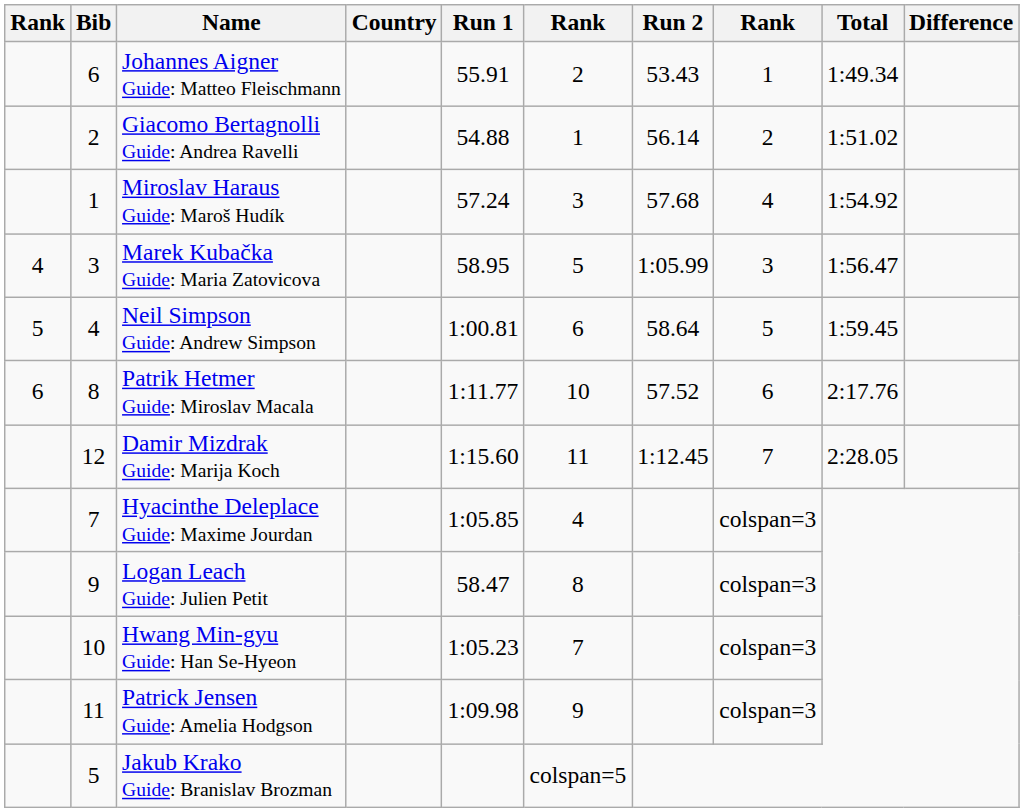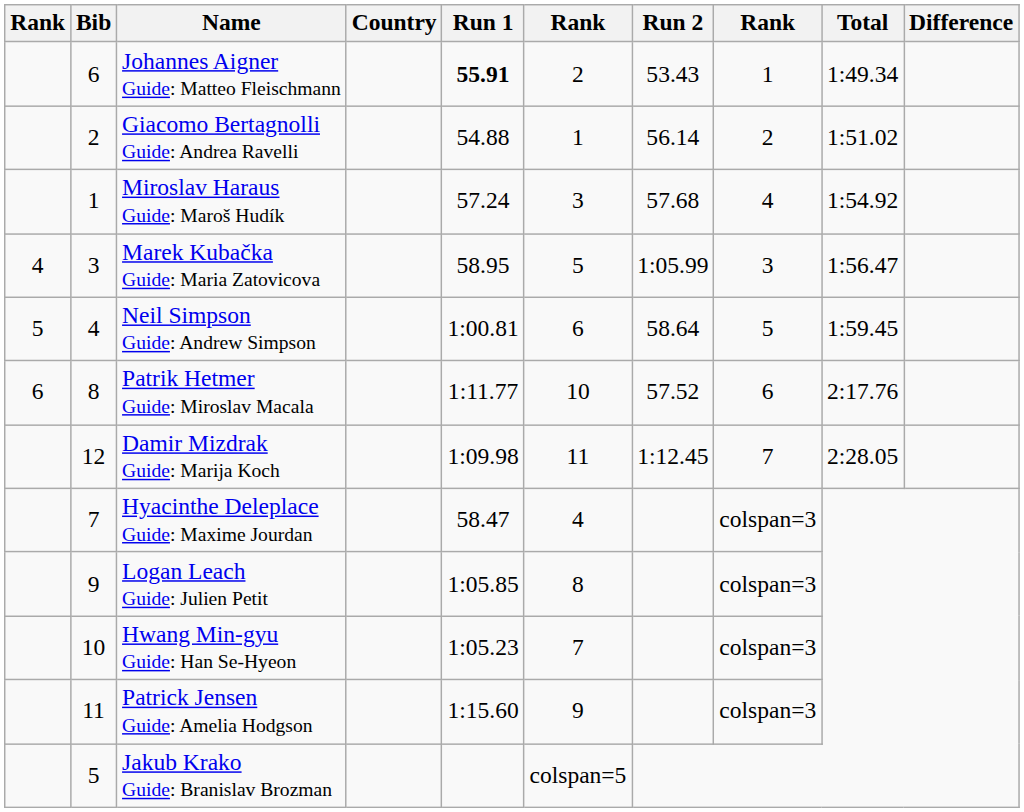Johannes Aigner Guide: Matteo Fleischmann | Run 1: normal -> bold
Damir Mizdrak Guide: Marija Koch | Run 1: 1:15.60 -> 1:09.98
Hyacinthe Deleplace Guide: Maxime Jourdan | Run 1: 1:05.85 -> 58.47
Logan Leach Guide: Julien Petit | Run 1: 58.47 -> 1:05.85
Patrick Jensen Guide: Amelia Hodgson | Run 1: 1:09.98 -> 1:15.60
